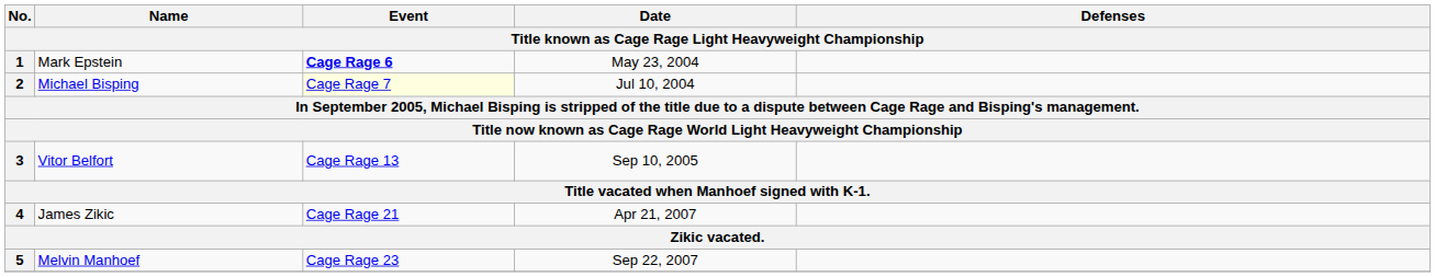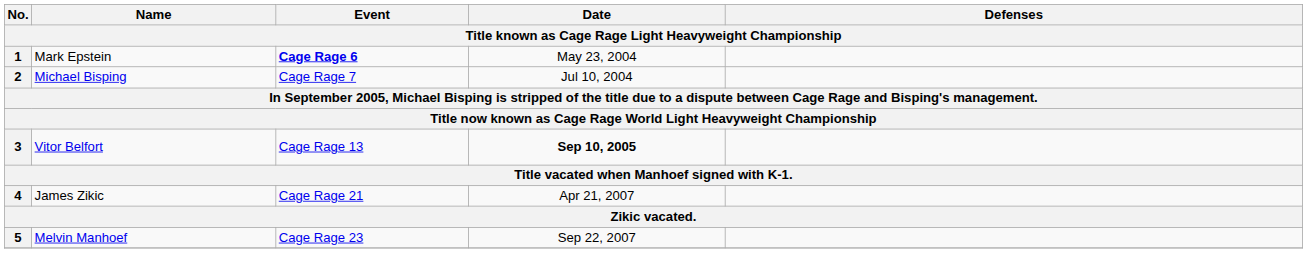2 | Event: lightyellow background -> no background
3 | Date: normal -> bold
